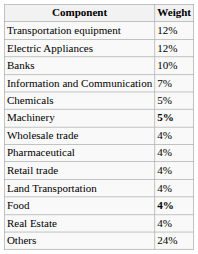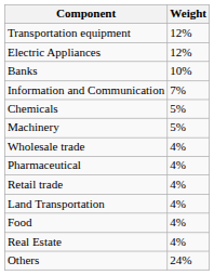Machinery | Weight: bold -> normal
Food | Weight: bold -> normal
